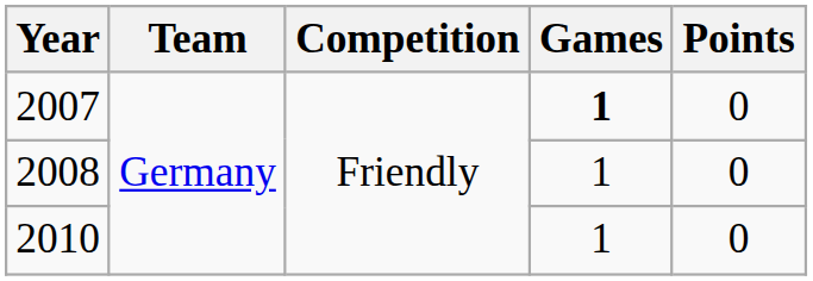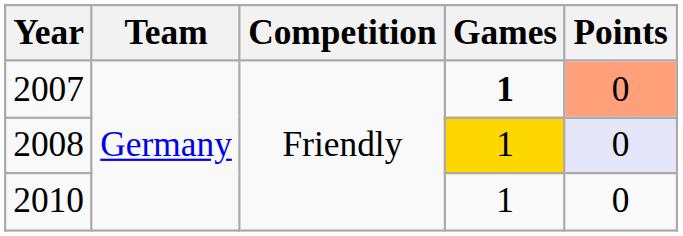2007 | Points: no background -> lightsalmon background
2008 | Games: no background -> gold background
2008 | Points: no background -> lavender background
